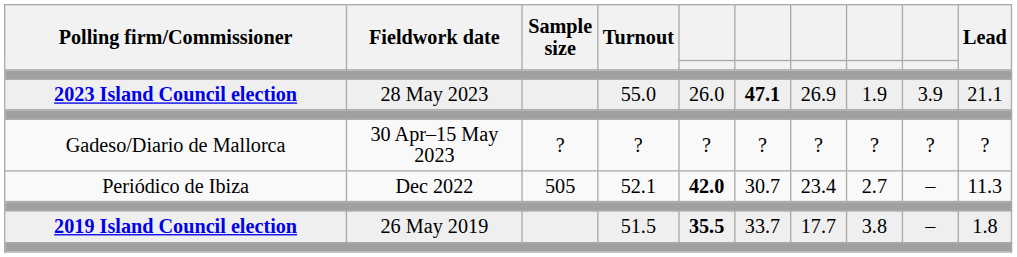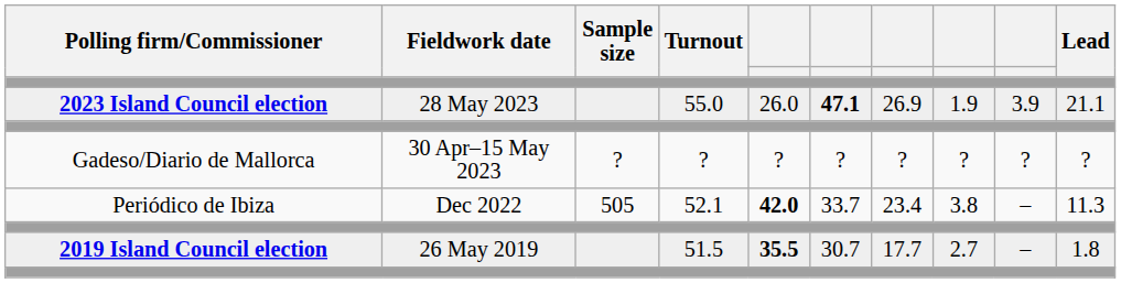Periódico de Ibiza | column 6: 30.7 -> 33.7
Periódico de Ibiza | column 8: 2.7 -> 3.8
2019 Island Council election | column 6: 33.7 -> 30.7
2019 Island Council election | column 8: 3.8 -> 2.7
